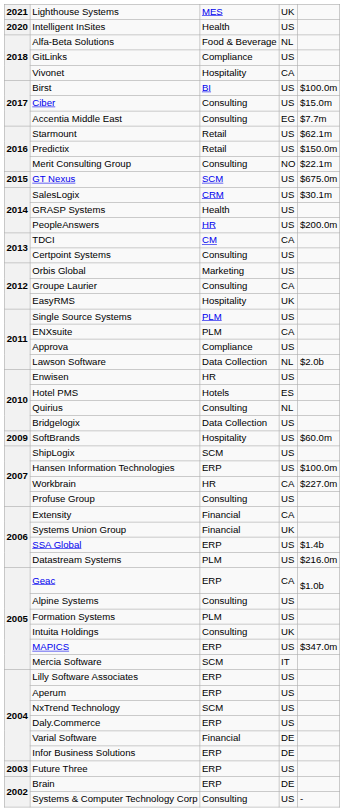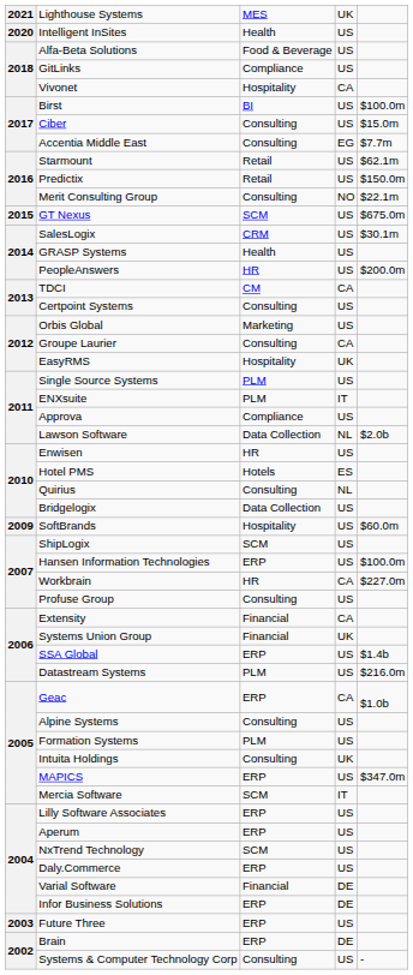Alfa-Beta Solutions | column 4: NL -> US
ENXsuite | column 4: CA -> IT
